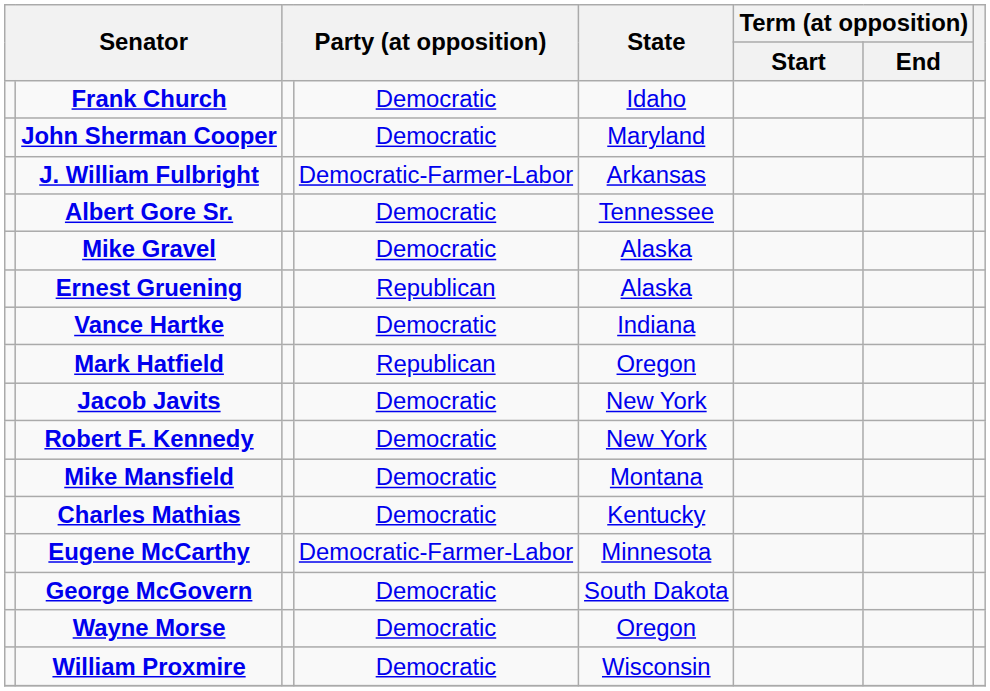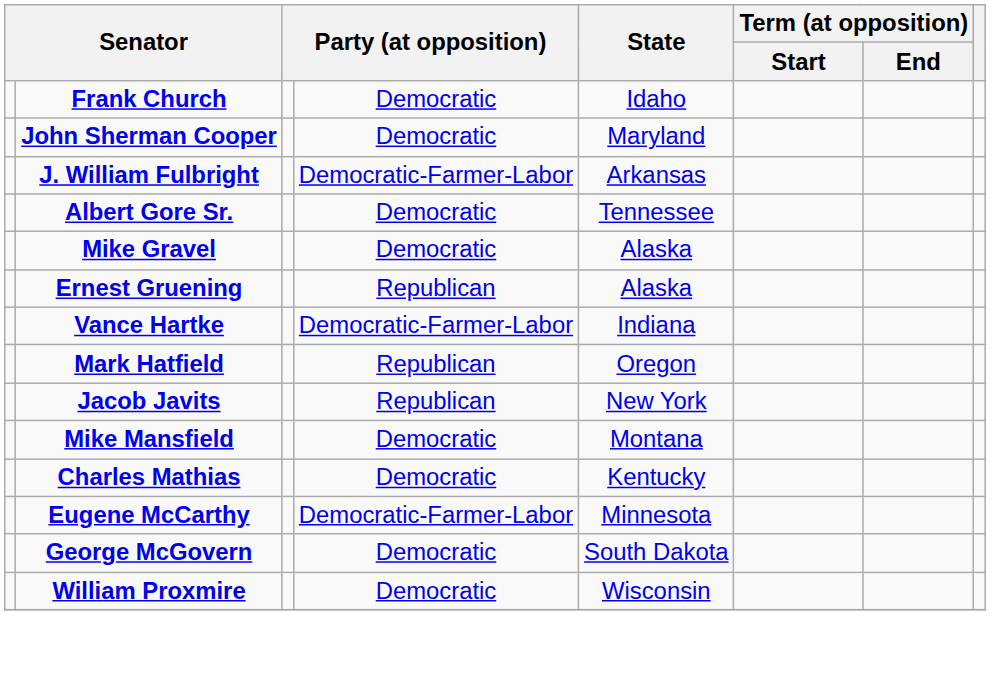Vance Hartke | column 4: Democratic -> Democratic-Farmer-Labor
Jacob Javits | column 4: Democratic -> Republican
- row: Robert F. Kennedy | Democratic | New York
- row: Wayne Morse | Democratic | Oregon
